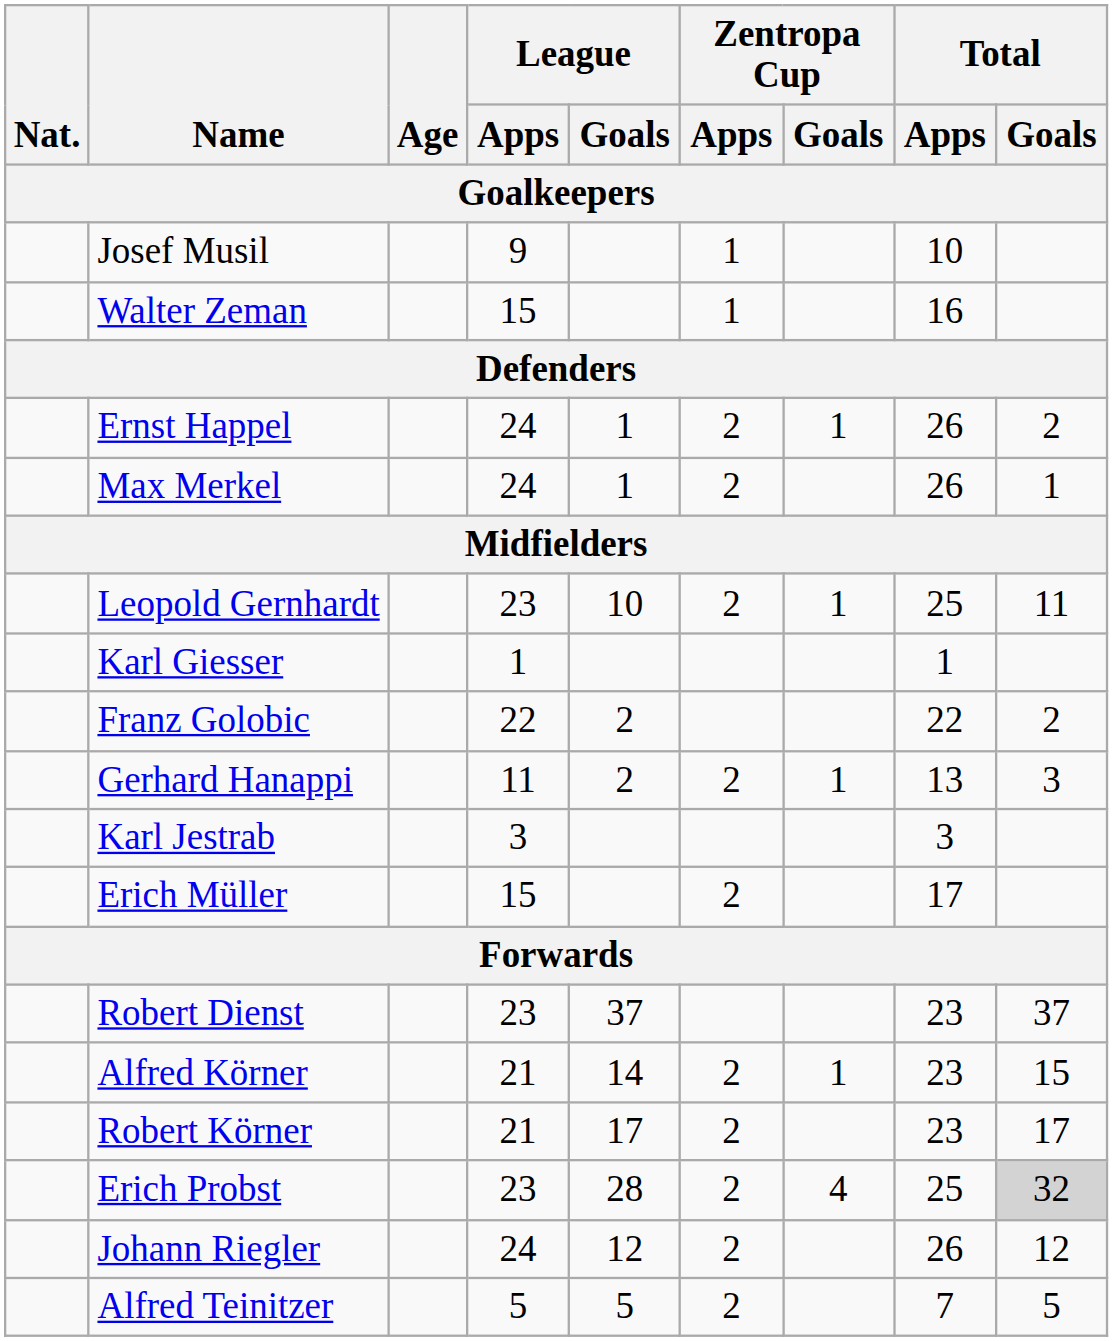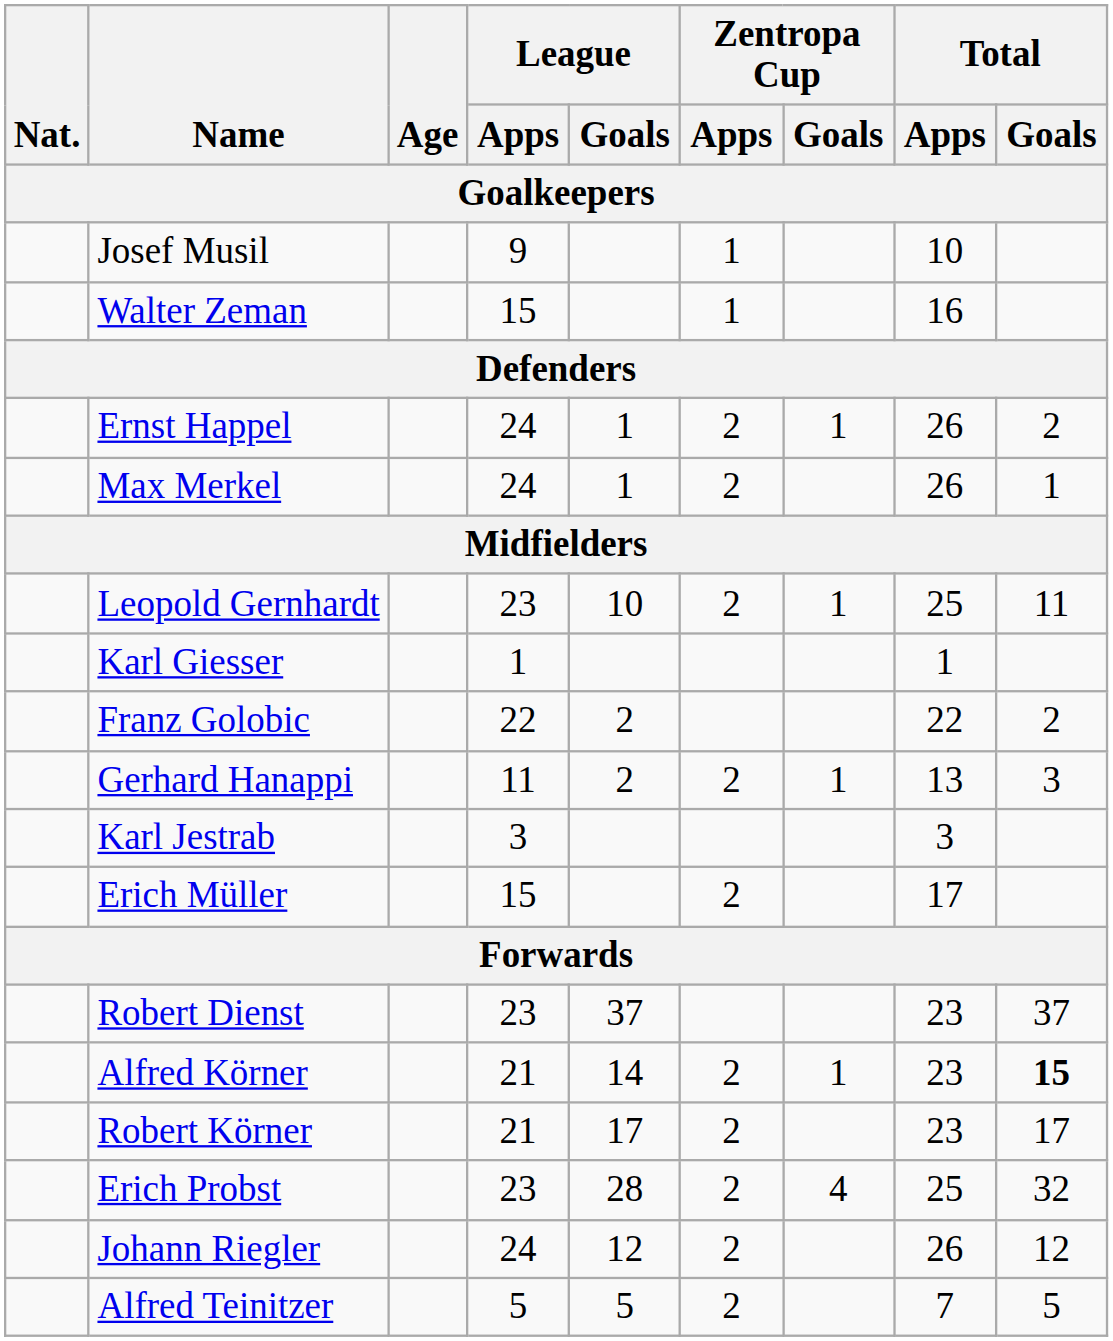Alfred Körner | Total / Goals: normal -> bold
Erich Probst | Total / Goals: lightgrey background -> no background
